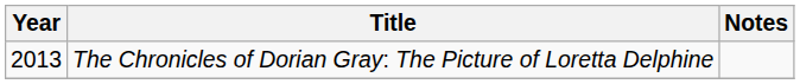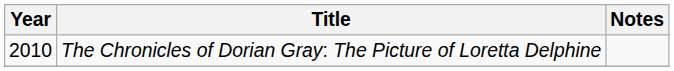row 2 | Year: 2013 -> 2010
